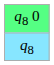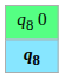row 2 | column 1: normal -> bold
